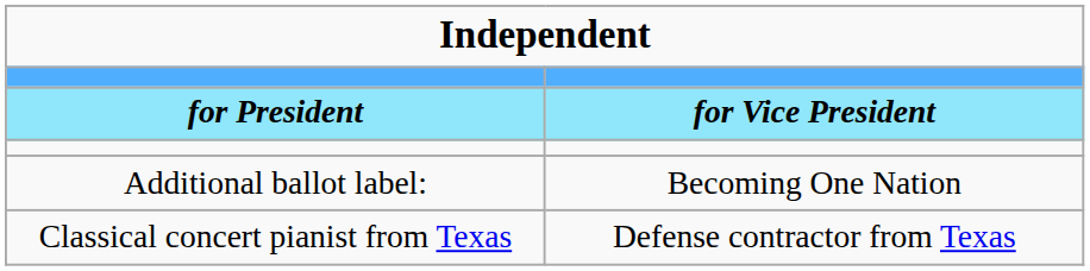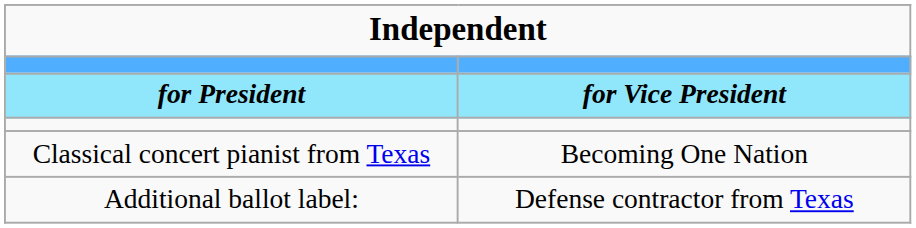row 5 | column 1: Additional ballot label: -> Classical concert pianist from Texas
row 6 | column 1: Classical concert pianist from Texas -> Additional ballot label:
